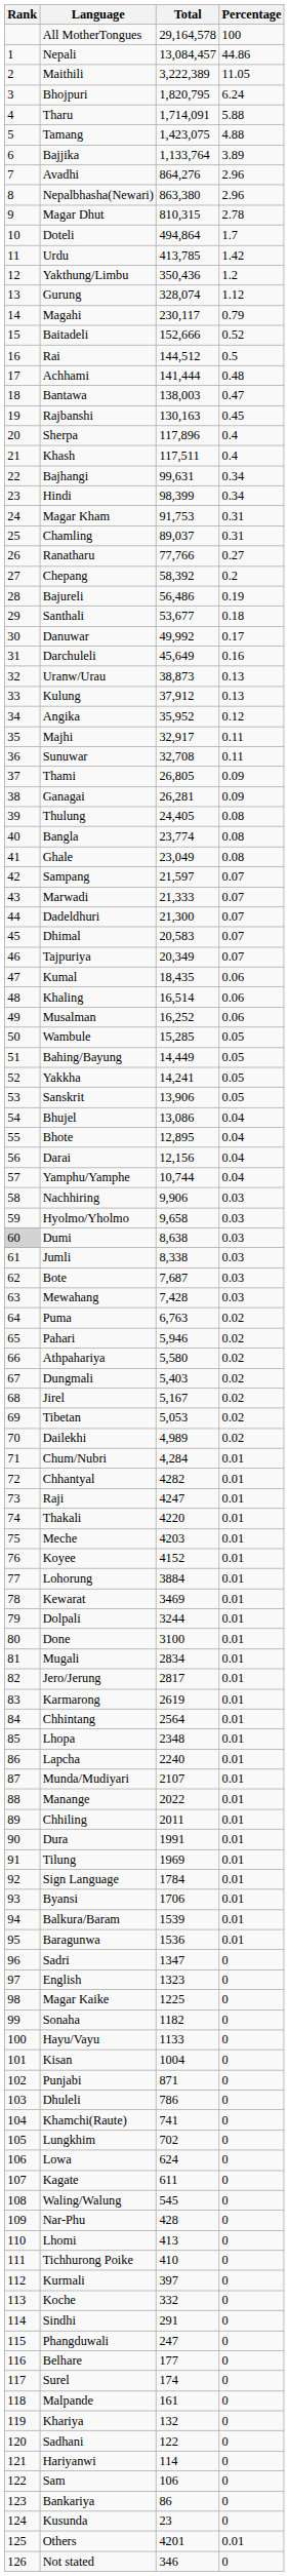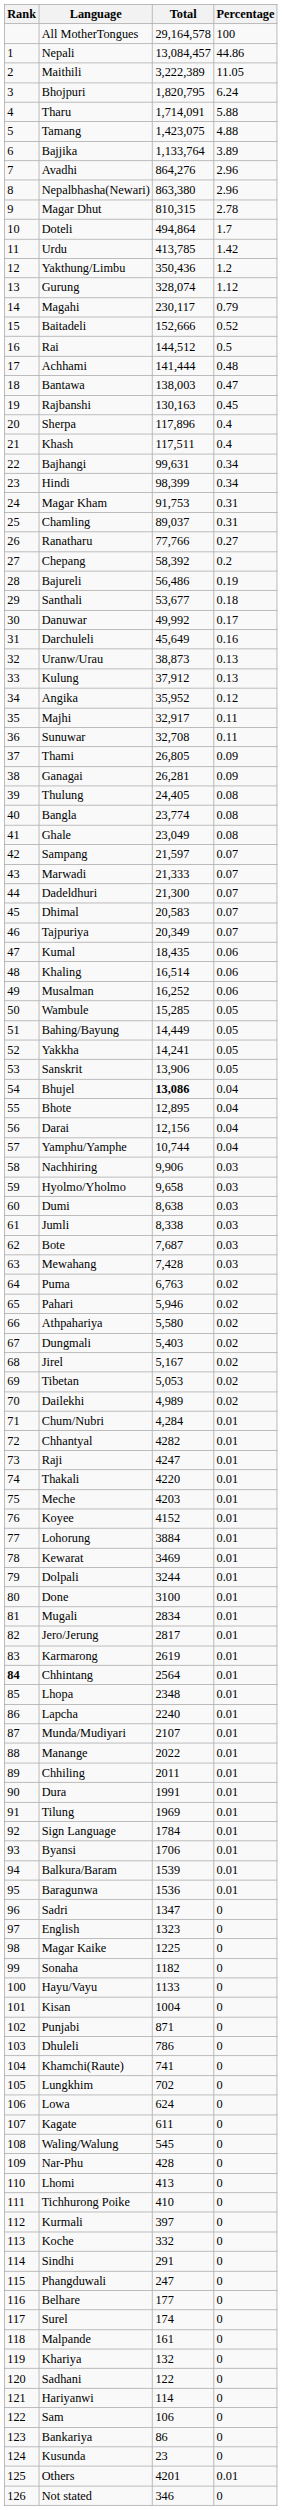Bhujel | Total: normal -> bold
Dumi | Rank: lightgrey background -> no background
Chhintang | Rank: normal -> bold
